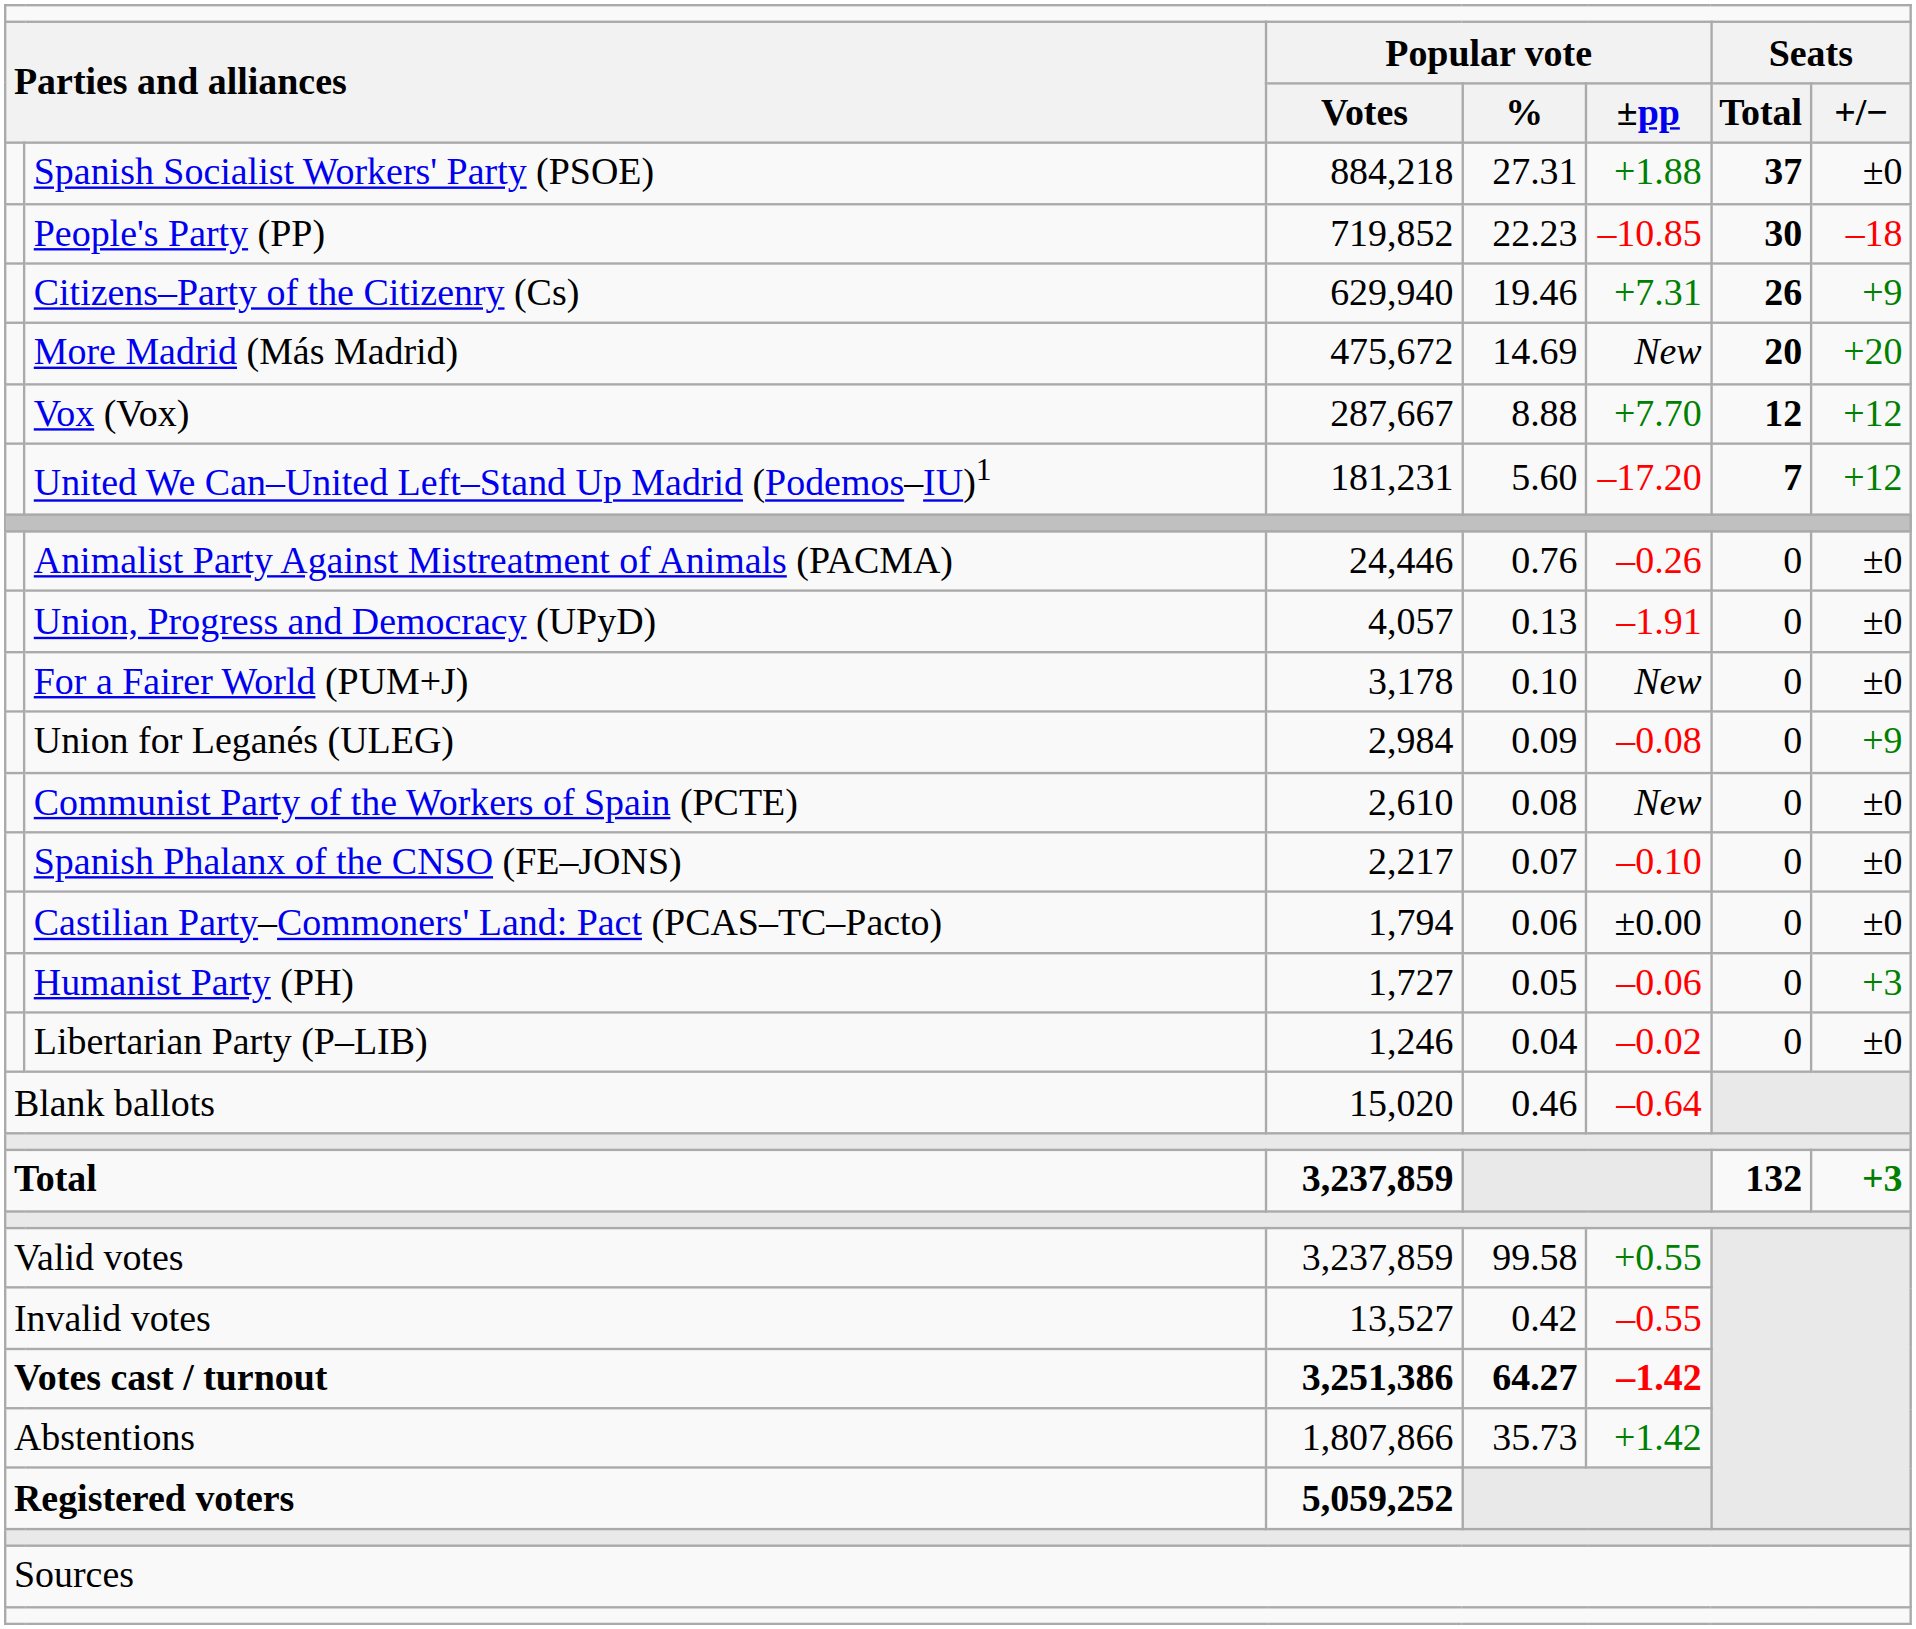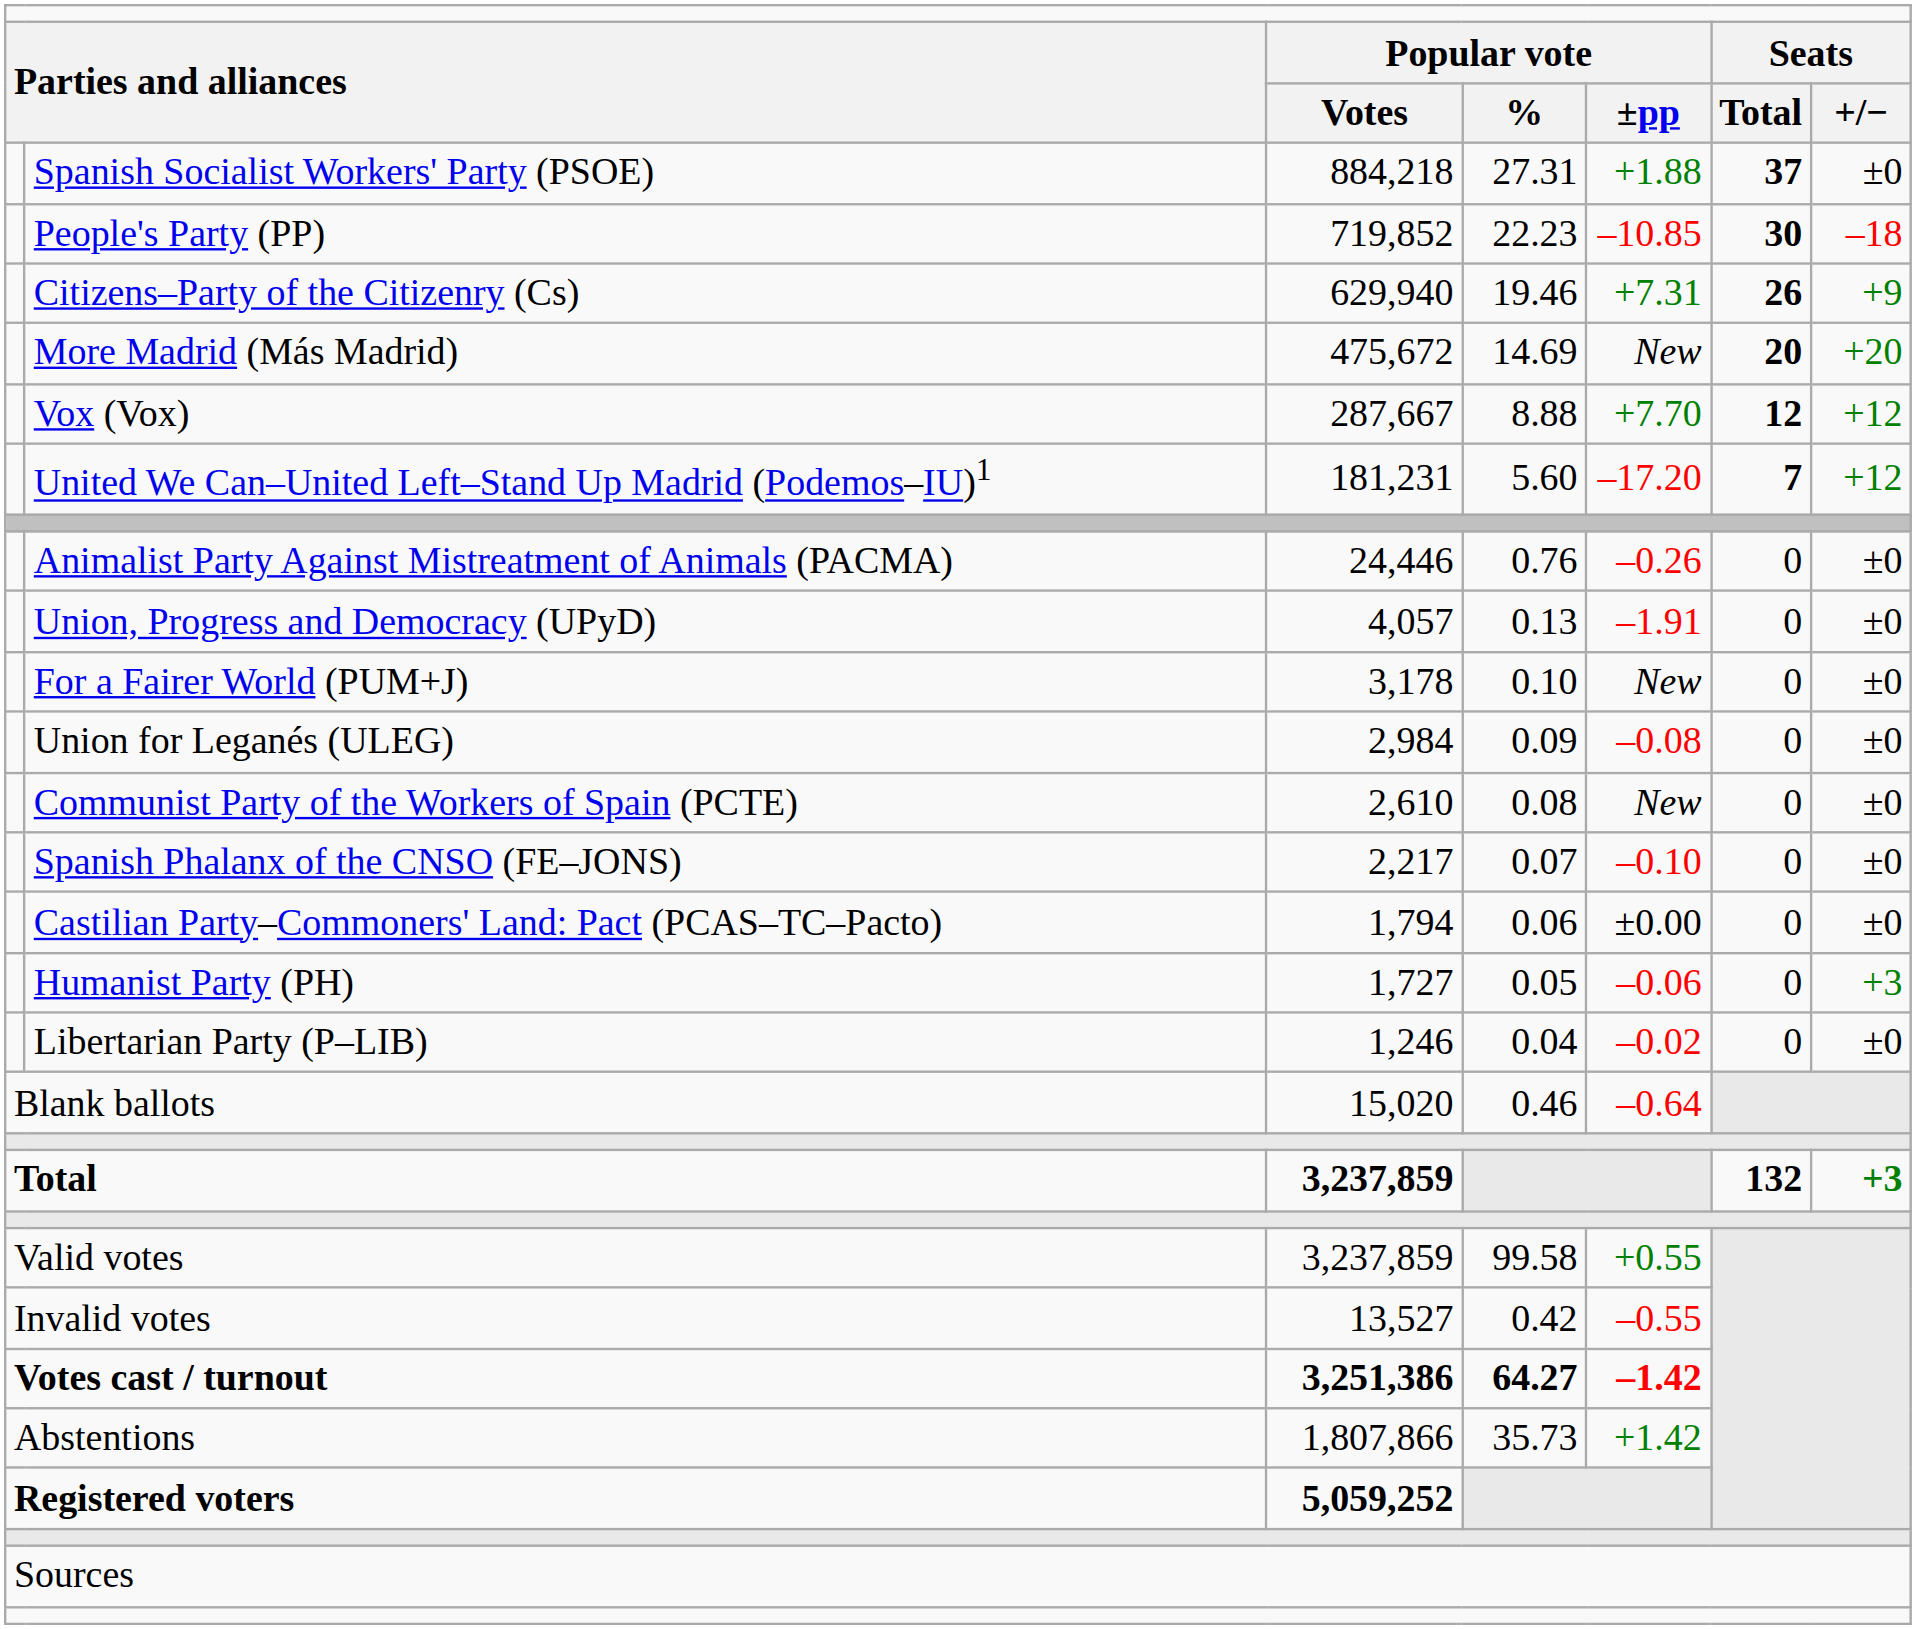Union for Leganés (ULEG) | column 7: +9 -> ±0
